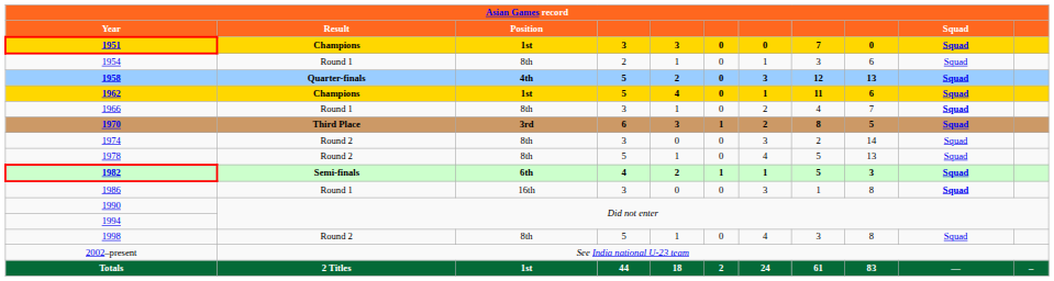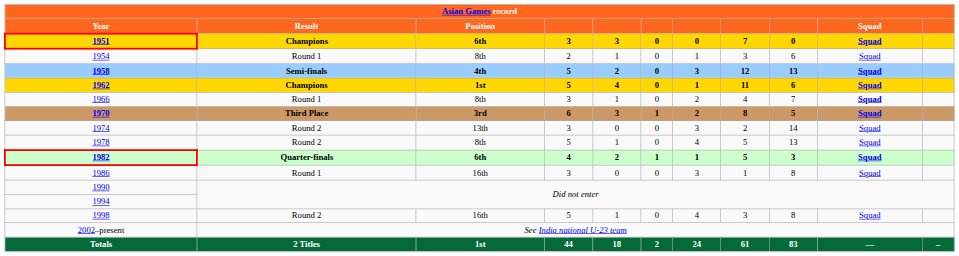1951 | Position: 1st -> 6th
1958 | Result: Quarter-finals -> Semi-finals
1974 | Position: 8th -> 13th
1982 | Result: Semi-finals -> Quarter-finals
1986 | Squad: bold -> normal
1998 | Position: 8th -> 16th
